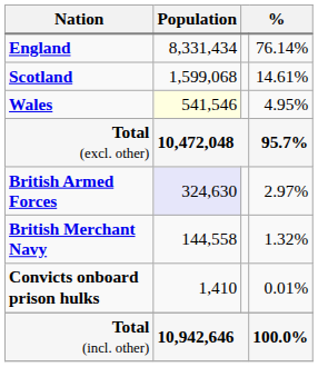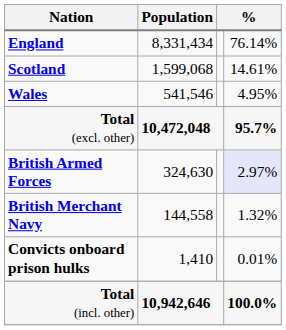Wales | Population: lightyellow background -> no background
British Armed Forces | Population: lavender background -> no background
British Armed Forces | column 4: no background -> lavender background
